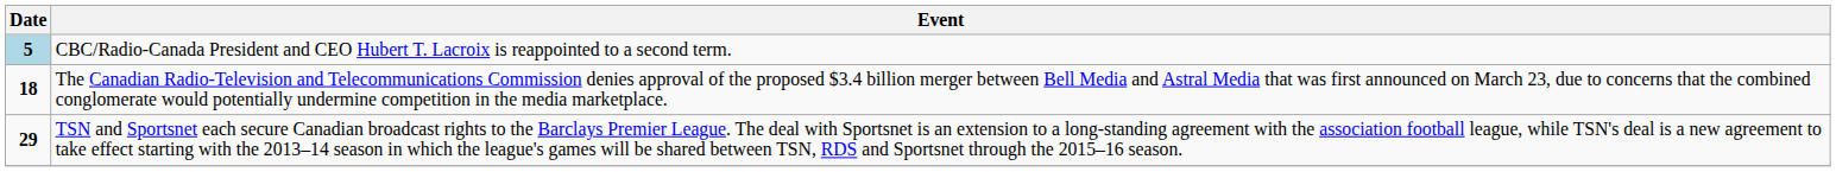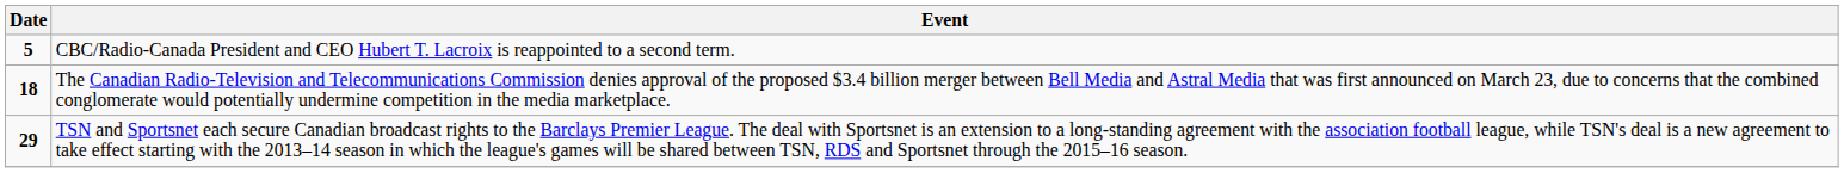row 2 | Date: lightblue background -> no background
